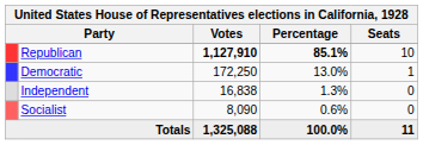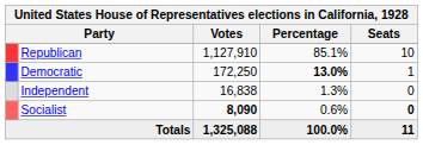Republican | Votes: bold -> normal
Republican | Percentage: bold -> normal
Democratic | Percentage: normal -> bold
Socialist | Votes: normal -> bold
Socialist | Seats: normal -> bold
